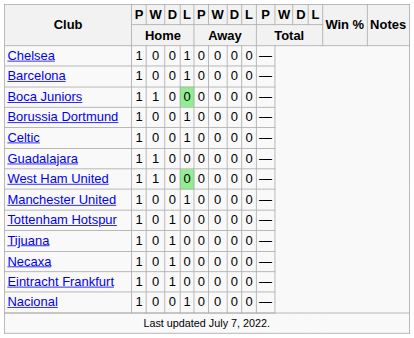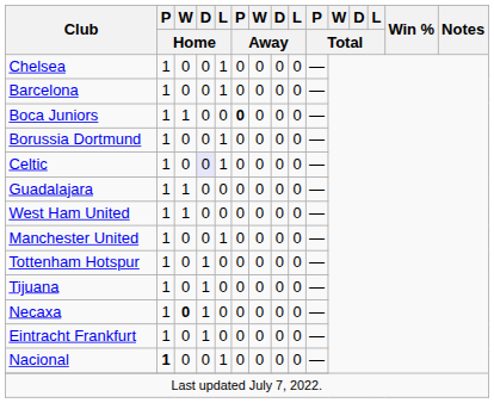Boca Juniors | L / Home: lightgreen background -> no background
Boca Juniors | P / Away: normal -> bold
Celtic | D / Home: no background -> lavender background
West Ham United | L / Home: lightgreen background -> no background
Necaxa | W / Home: normal -> bold
Nacional | P / Home: normal -> bold
